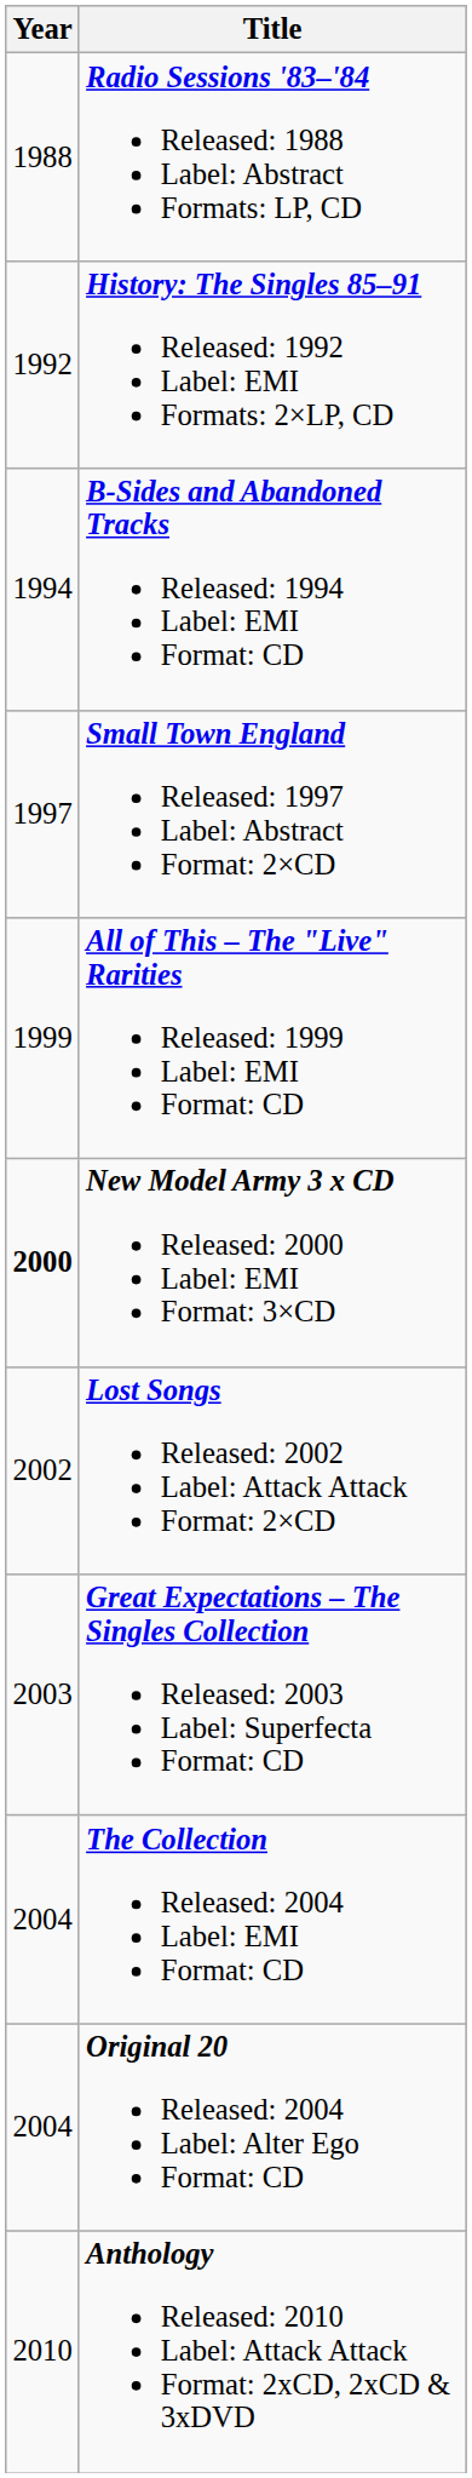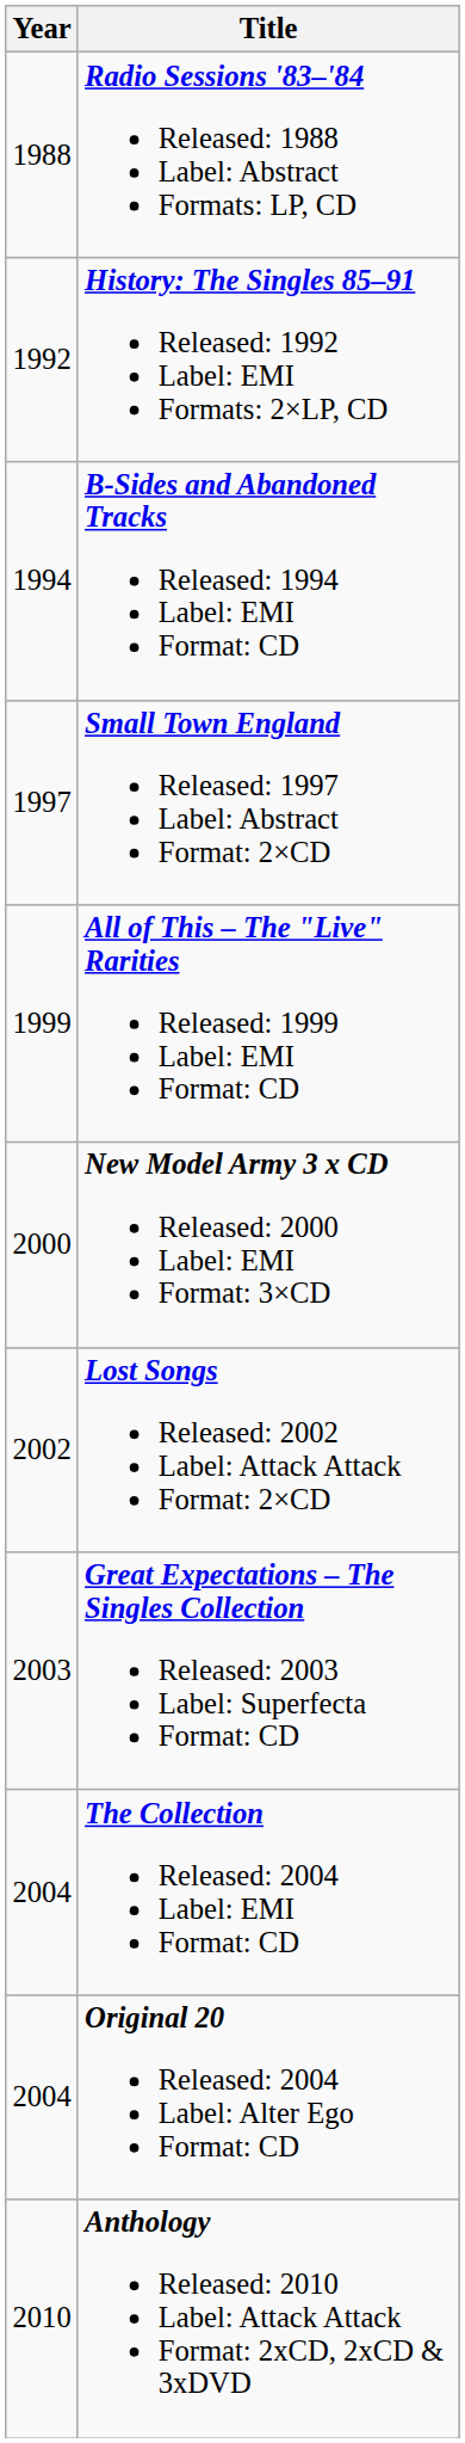New Model Army 3 x CD Released: 2000 Label: EMI Format: 3×CD | Year: bold -> normal
